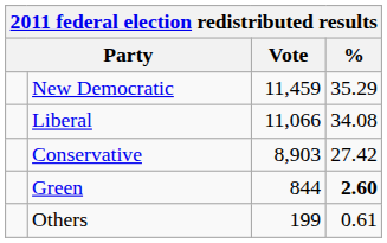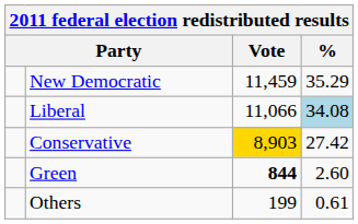Liberal | %: no background -> lightblue background
Conservative | Vote: no background -> gold background
Green | Vote: normal -> bold
Green | %: bold -> normal
